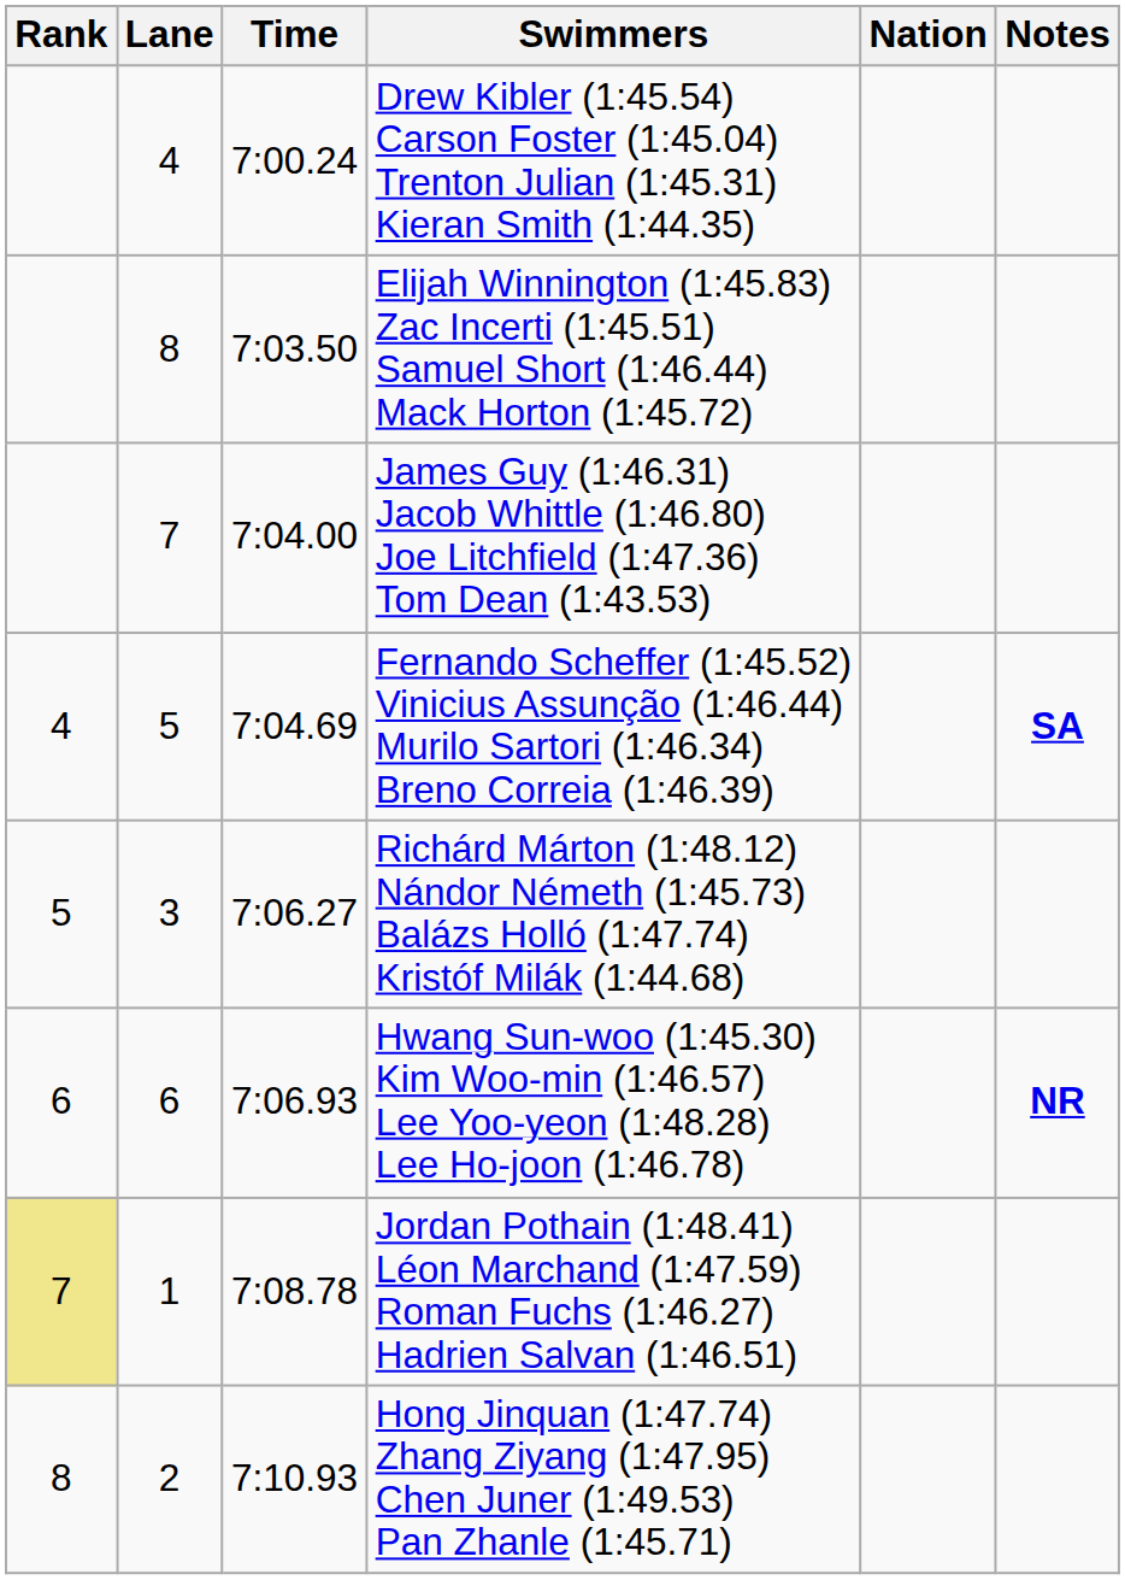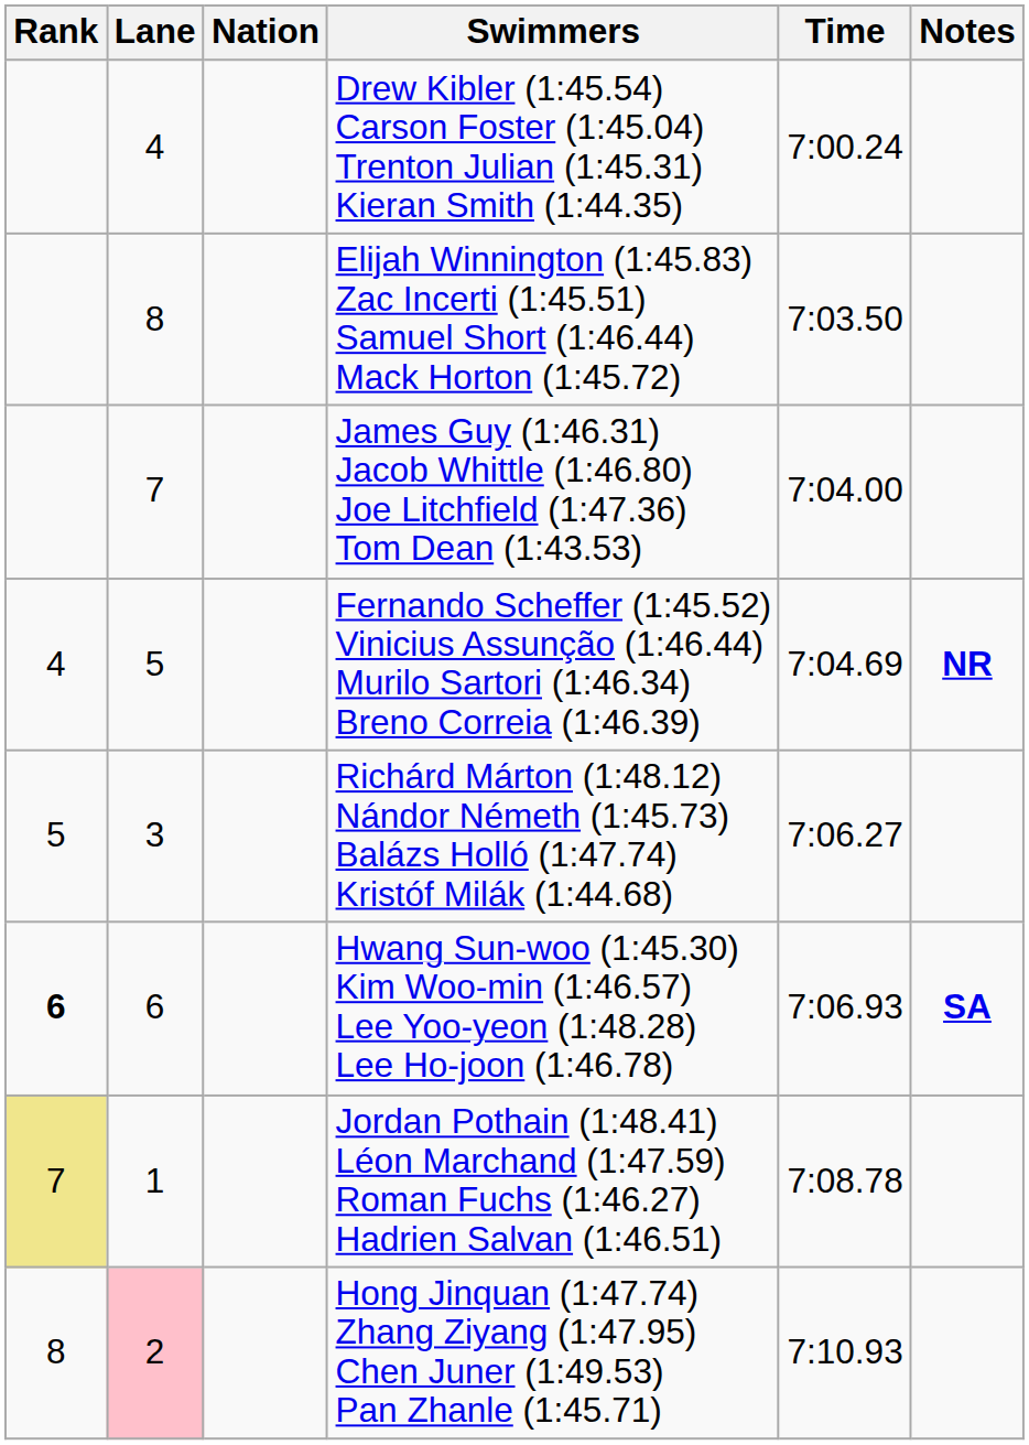columns swapped: Nation <-> Time
row 5 | Notes: SA -> NR
row 7 | Rank: normal -> bold
row 7 | Notes: NR -> SA
row 9 | Lane: no background -> pink background
